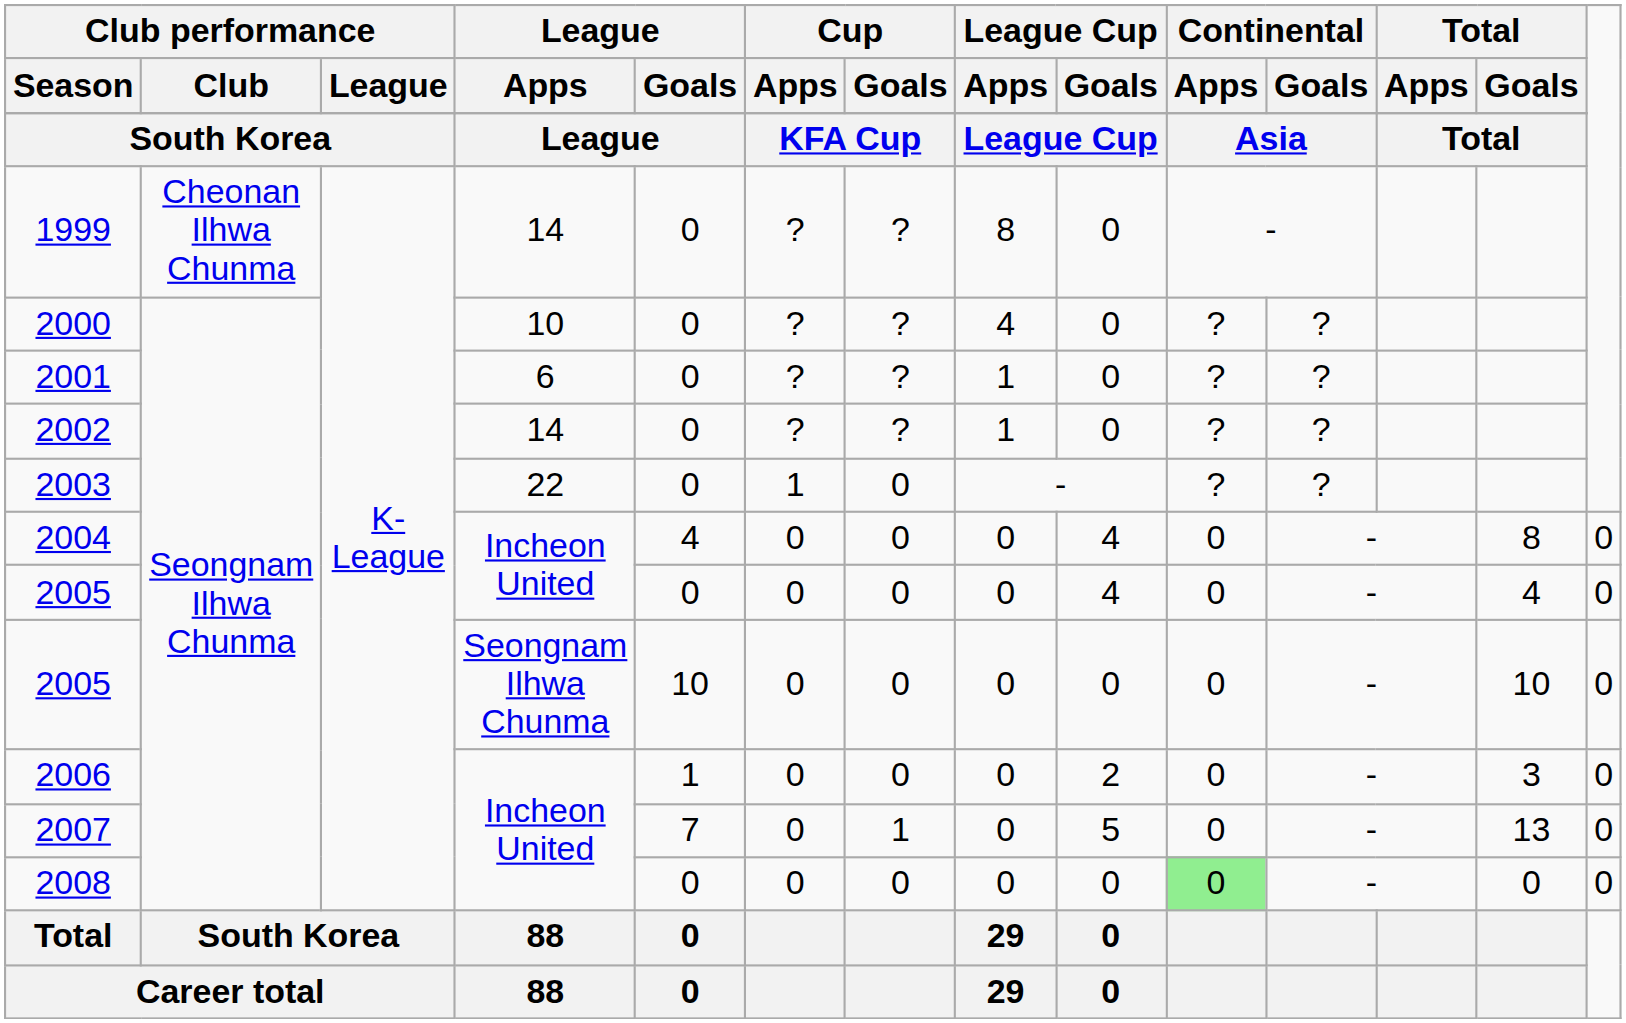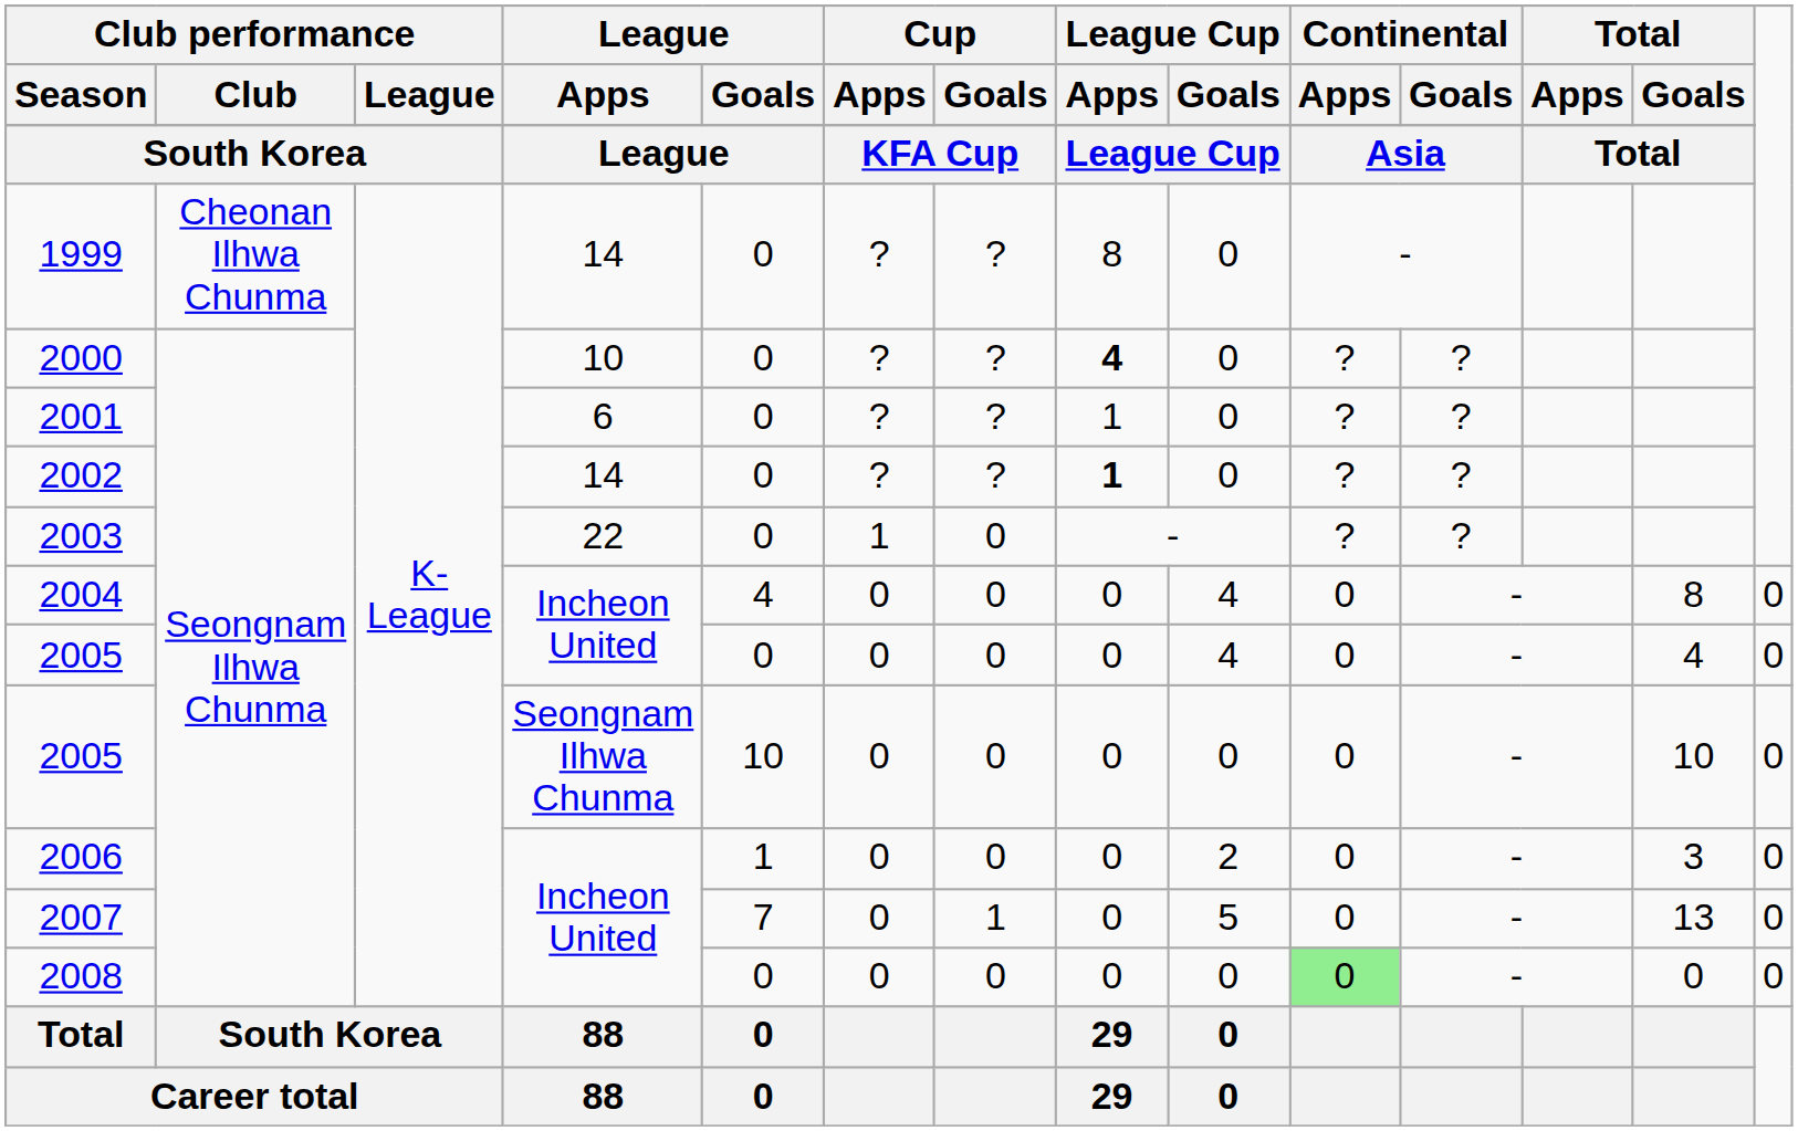2000 | League Cup / Apps: normal -> bold
2002 | League Cup / Apps: normal -> bold
